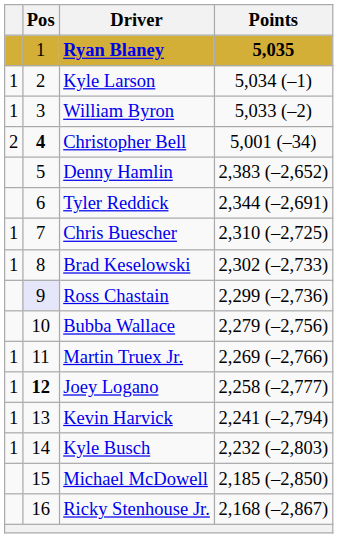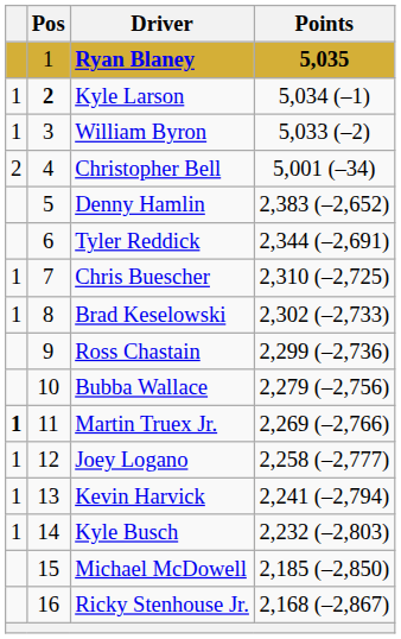Kyle Larson | Pos: normal -> bold
Christopher Bell | Pos: bold -> normal
Ross Chastain | Pos: lavender background -> no background
Martin Truex Jr. | column 1: normal -> bold
Joey Logano | Pos: bold -> normal
